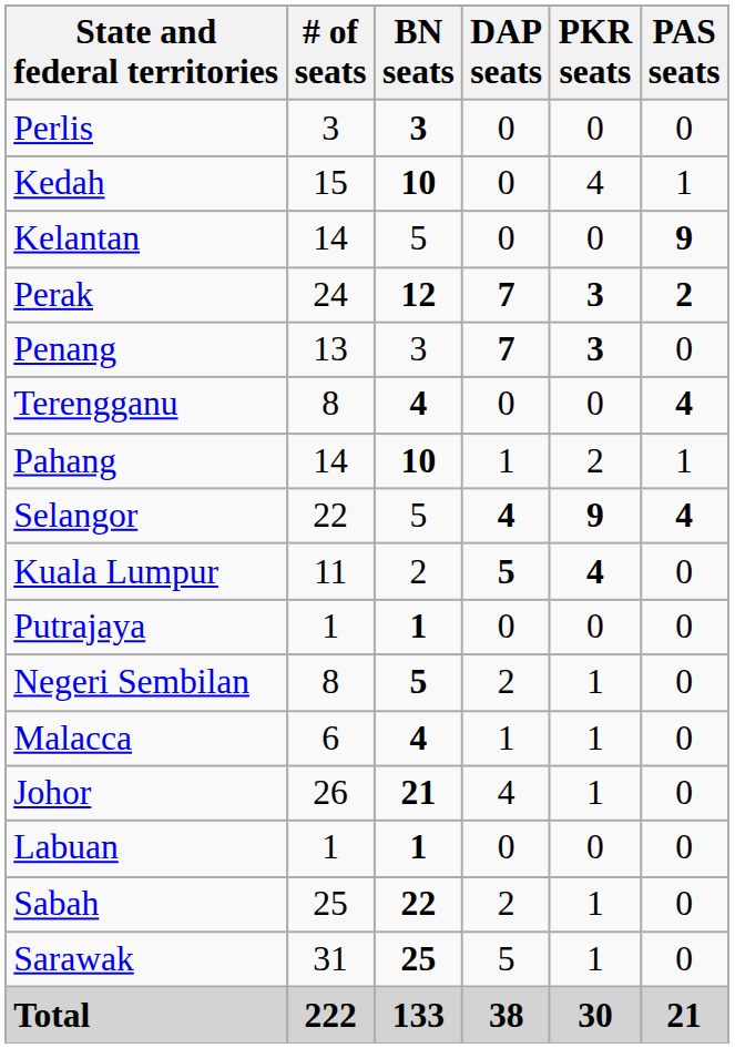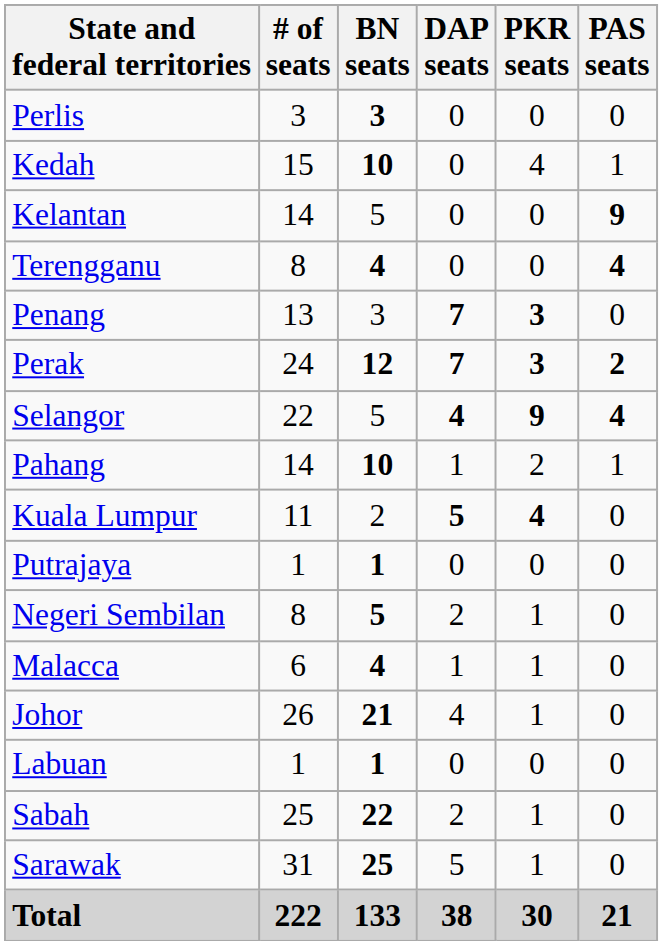rows swapped: Terengganu <-> Perak
rows swapped: Pahang <-> Selangor
